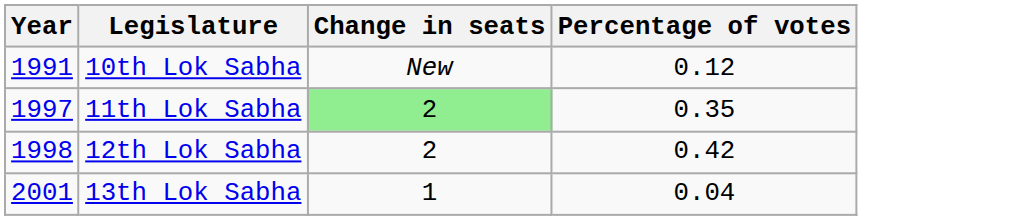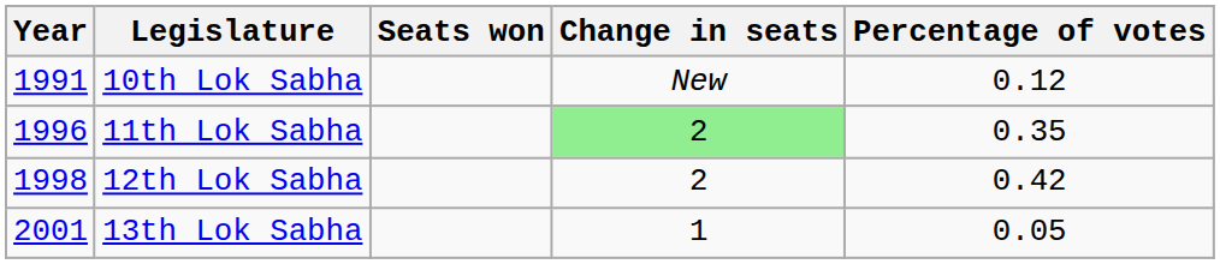+ column: Seats won
11th Lok Sabha | Year: 1997 -> 1996
13th Lok Sabha | Percentage of votes: 0.04 -> 0.05
